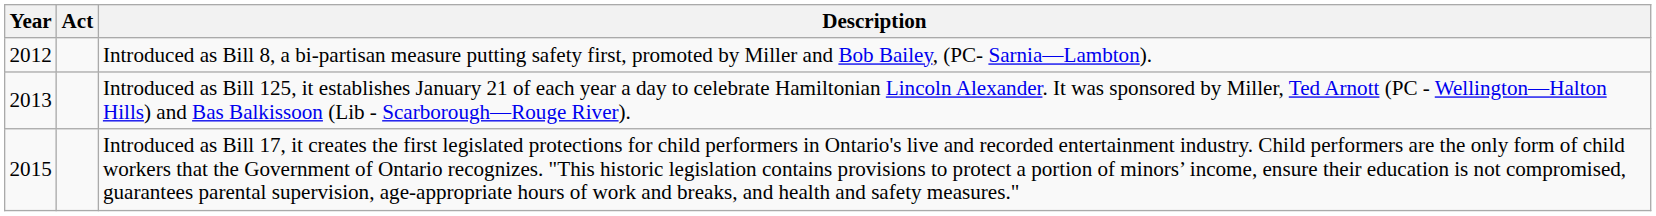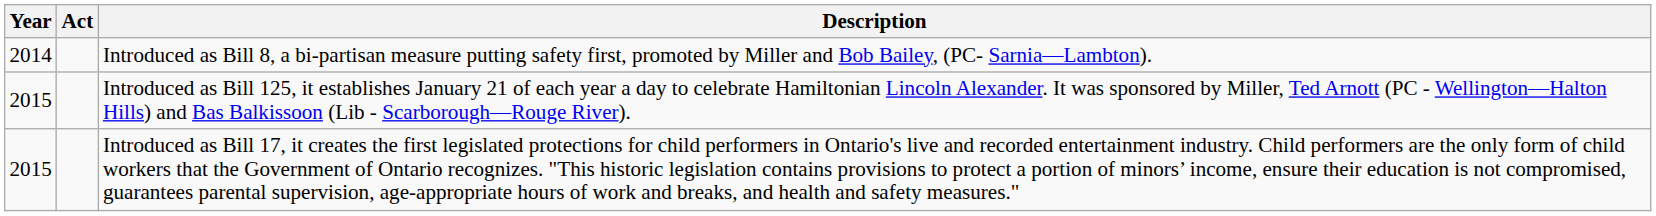row 2 | Year: 2012 -> 2014
row 3 | Year: 2013 -> 2015
